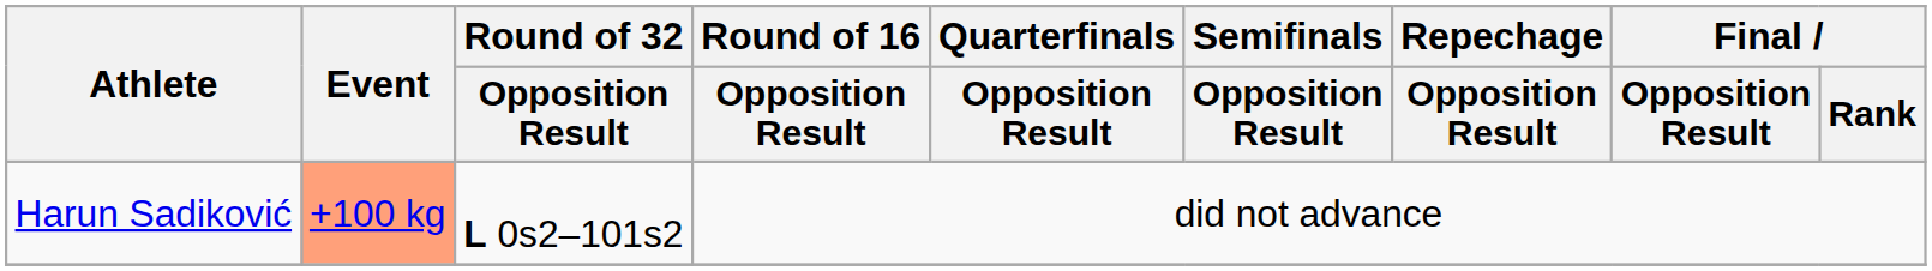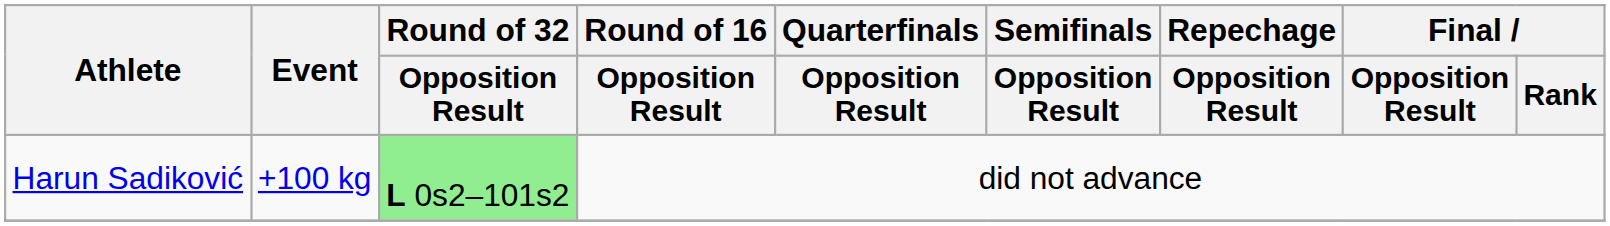Harun Sadiković | Event: lightsalmon background -> no background
Harun Sadiković | Round of 32 / Opposition Result: no background -> lightgreen background
